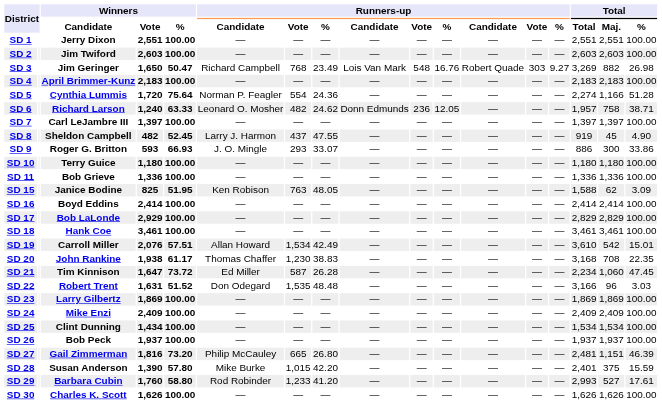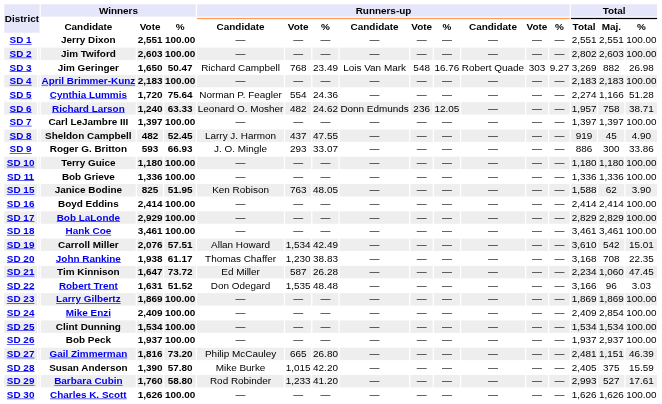SD 2 | Total: 2,603 -> 2,802
SD 15 | Total / %: 3.09 -> 3.90
SD 24 | Total / Maj.: 2,409 -> 2,854
SD 25 | Winners / Vote: 1,434 -> 1,534
SD 26 | Total / Maj.: 1,937 -> 2,937
SD 28 | Total: 2,401 -> 2,405
